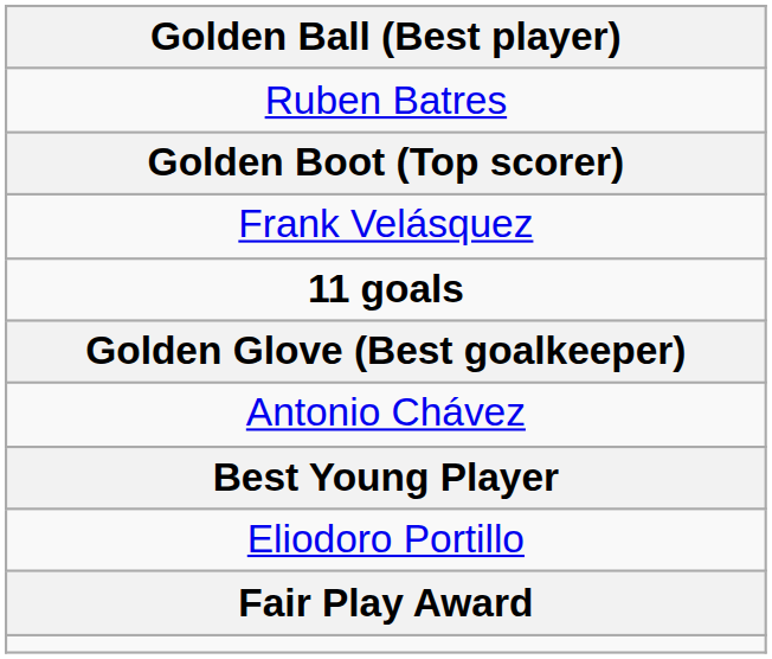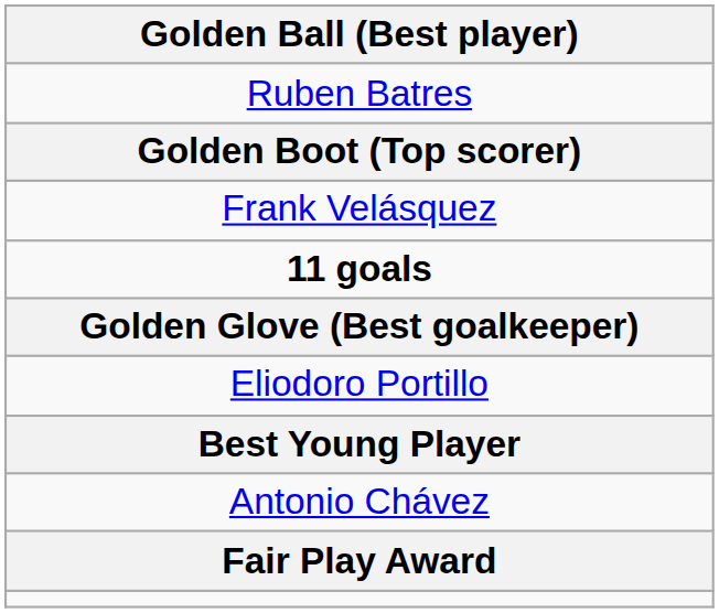row 7 | column 1: Antonio Chávez -> Eliodoro Portillo
row 9 | column 1: Eliodoro Portillo -> Antonio Chávez
